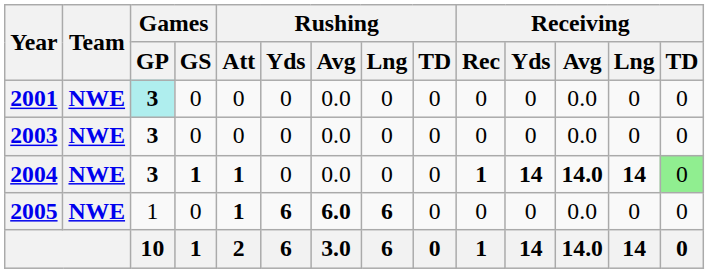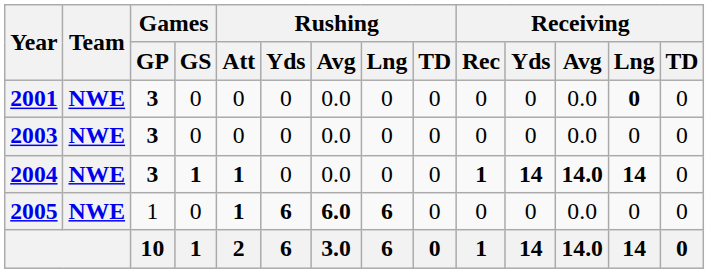2001 | Games / GP: paleturquoise background -> no background
2001 | Receiving / Lng: normal -> bold
2004 | Receiving / TD: lightgreen background -> no background
